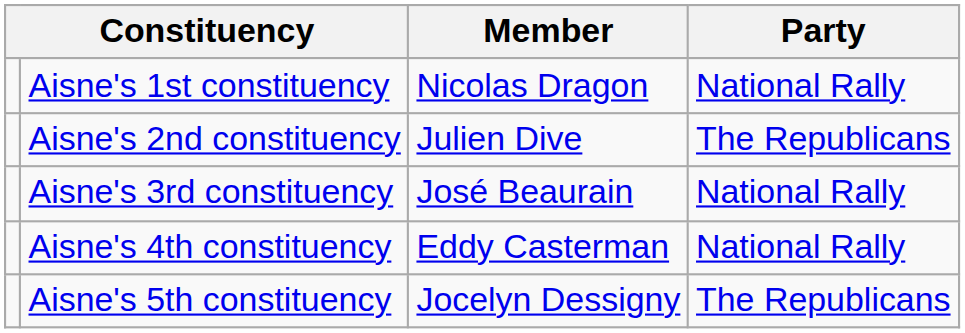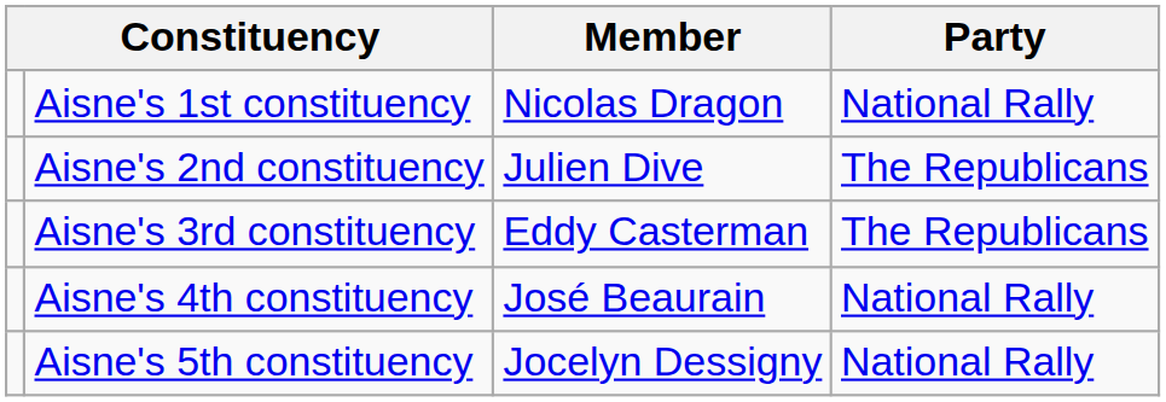Aisne's 3rd constituency | Member: José Beaurain -> Eddy Casterman
Aisne's 3rd constituency | Party: National Rally -> The Republicans
Aisne's 4th constituency | Member: Eddy Casterman -> José Beaurain
Aisne's 5th constituency | Party: The Republicans -> National Rally
